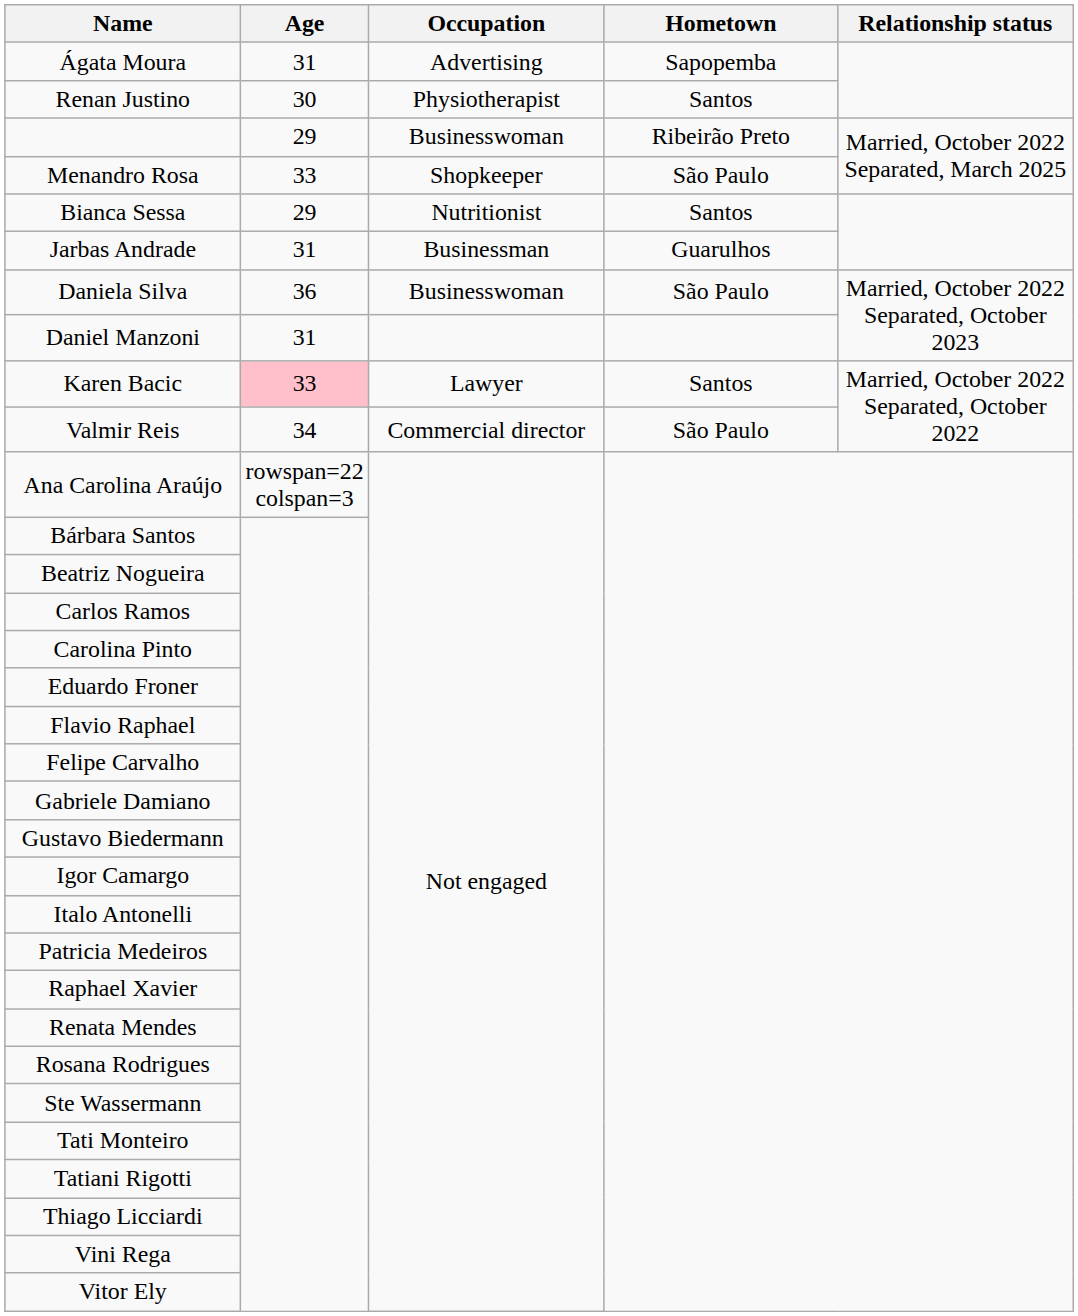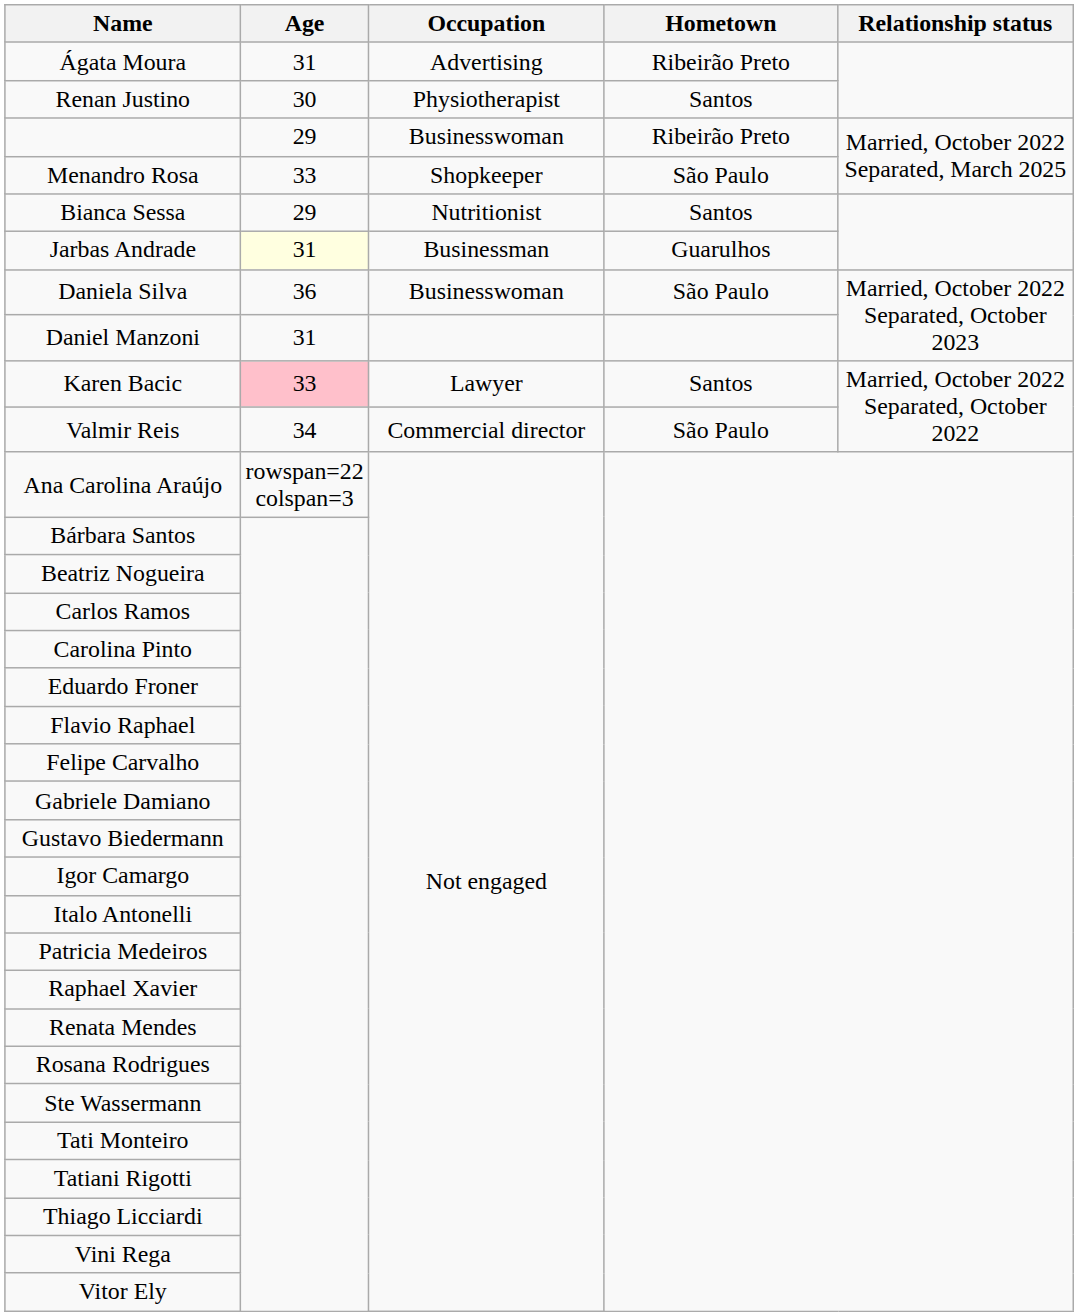Ágata Moura | Hometown: Sapopemba -> Ribeirão Preto
Jarbas Andrade | Age: no background -> lightyellow background
